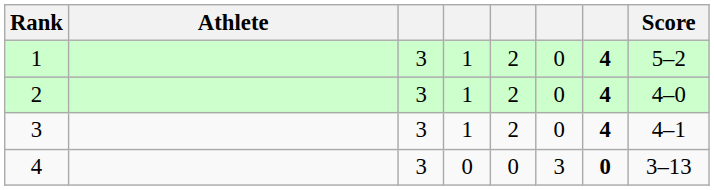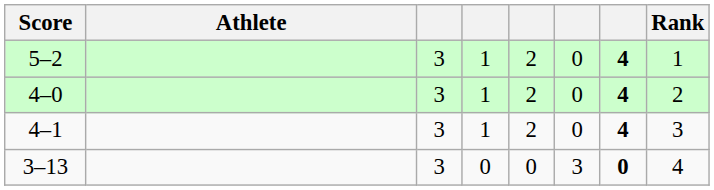columns swapped: Rank <-> Score
